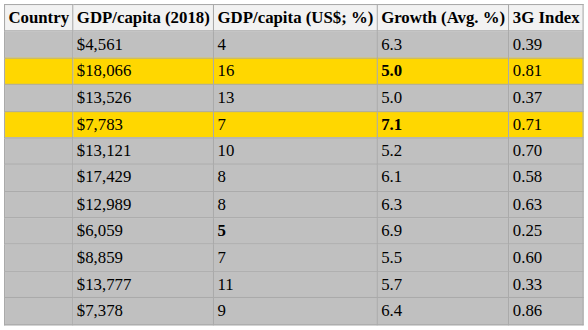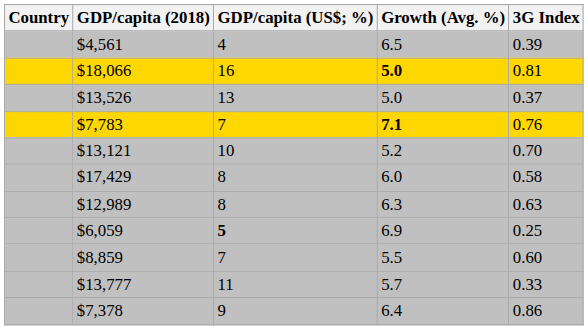$4,561 | Growth (Avg. %): 6.3 -> 6.5
$7,783 | 3G Index: 0.71 -> 0.76
$17,429 | Growth (Avg. %): 6.1 -> 6.0
